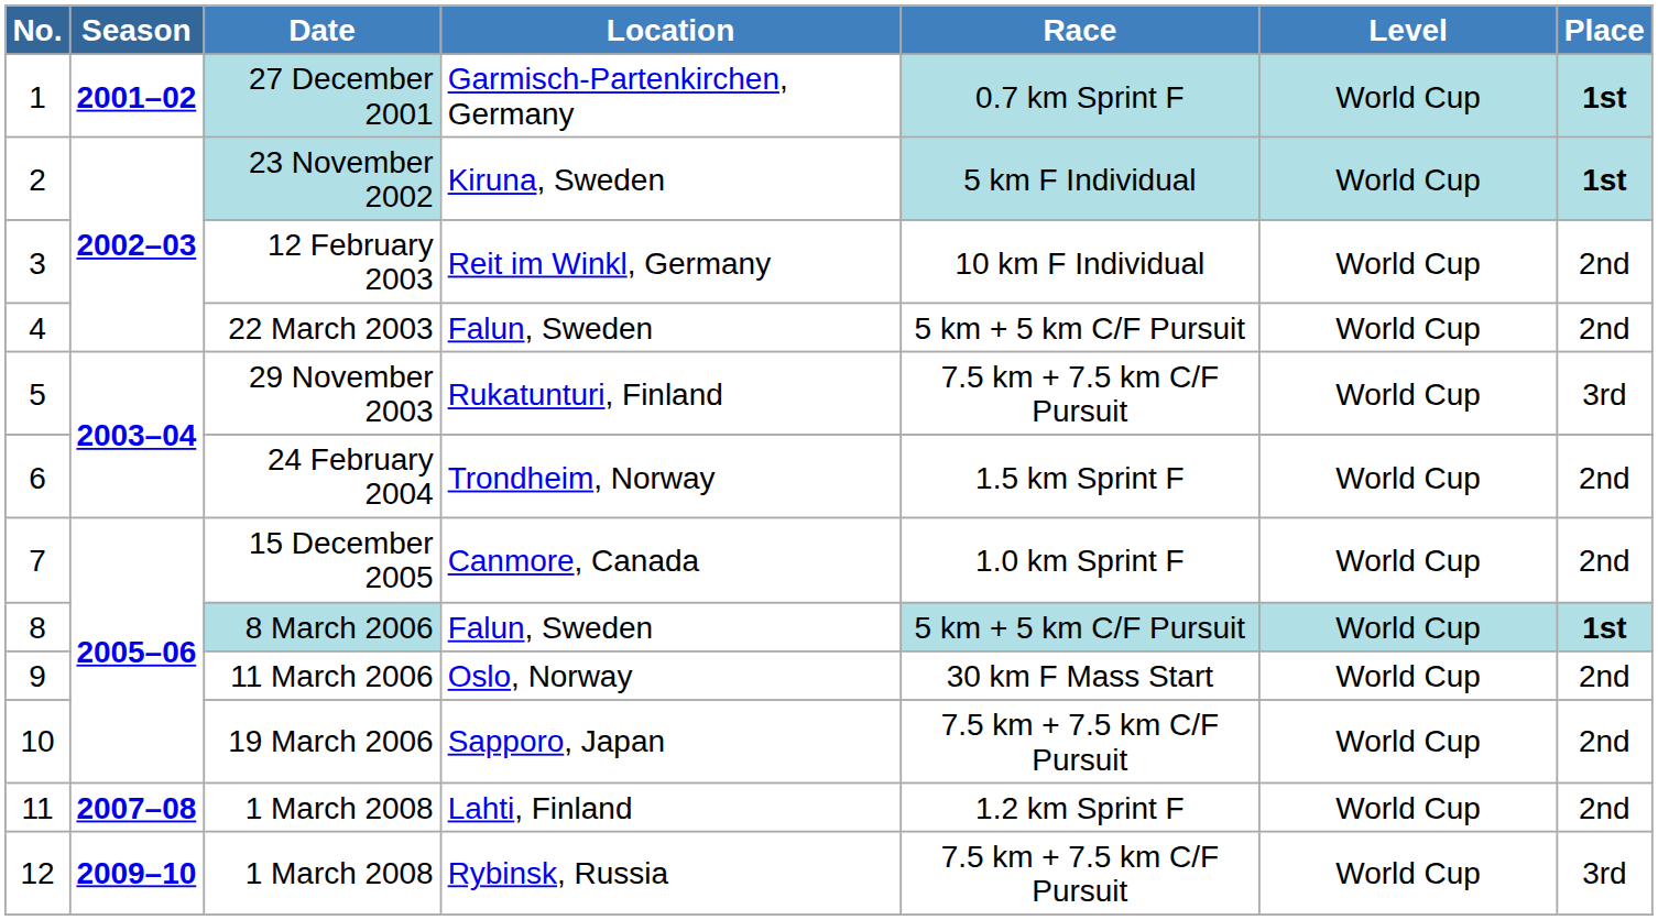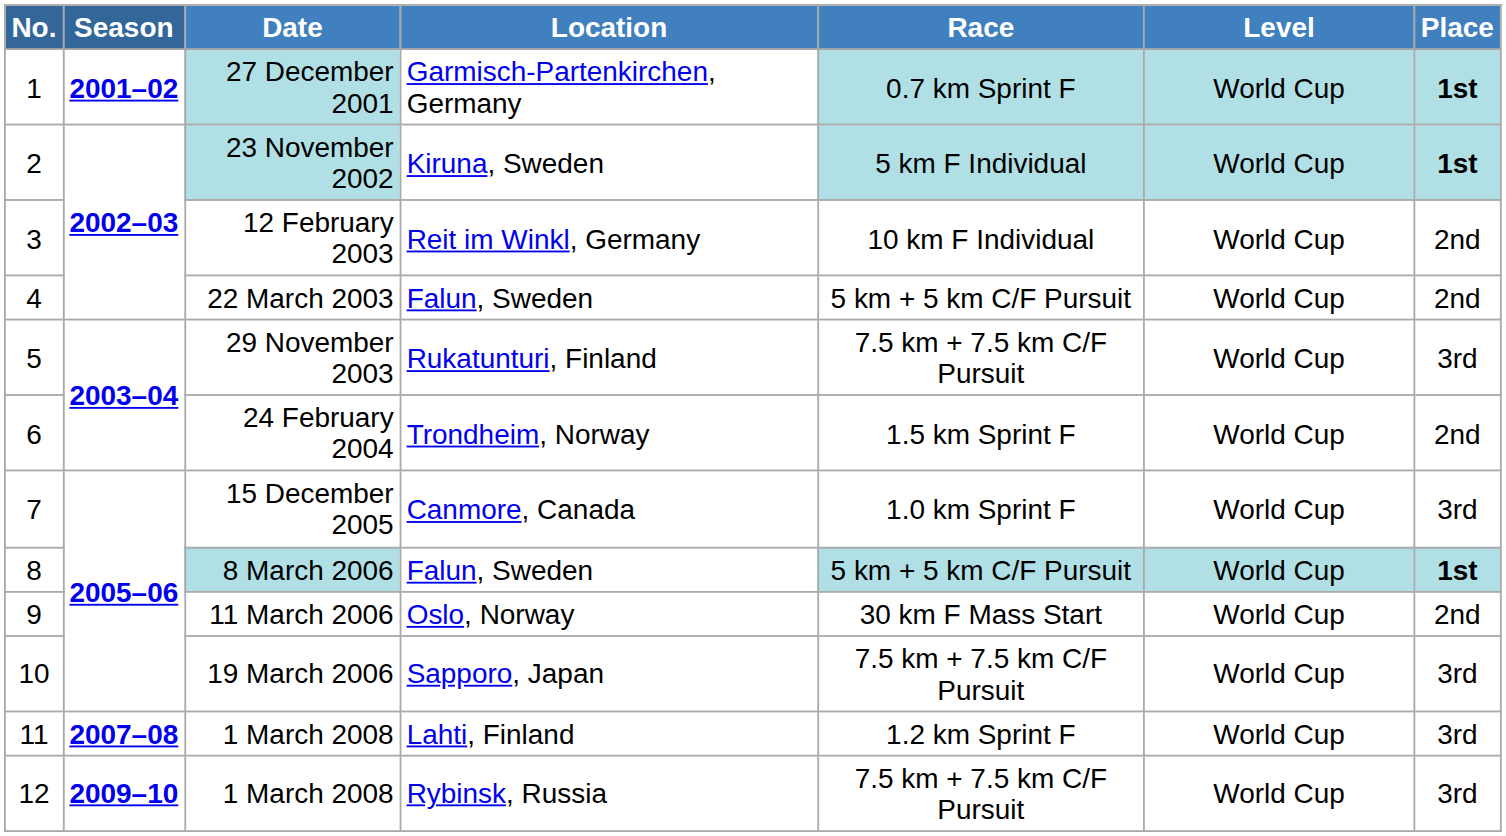15 December 2005 | Place: 2nd -> 3rd
19 March 2006 | Place: 2nd -> 3rd
1 March 2008 / Lahti, Finland | Place: 2nd -> 3rd
